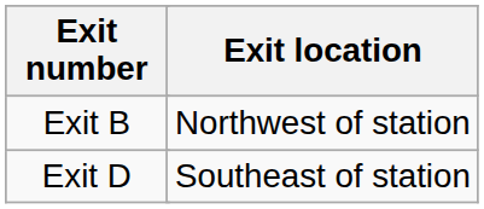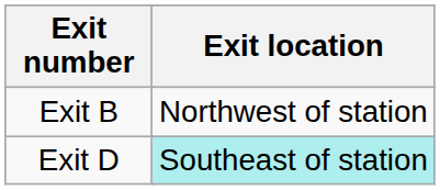Exit D | Exit location: no background -> paleturquoise background
